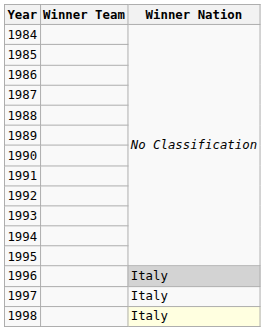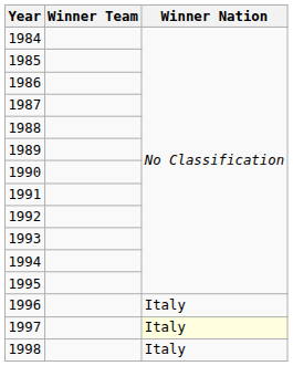1996 | Winner Nation: lightgrey background -> no background
1997 | Winner Nation: no background -> lightyellow background
1998 | Winner Nation: lightyellow background -> no background
